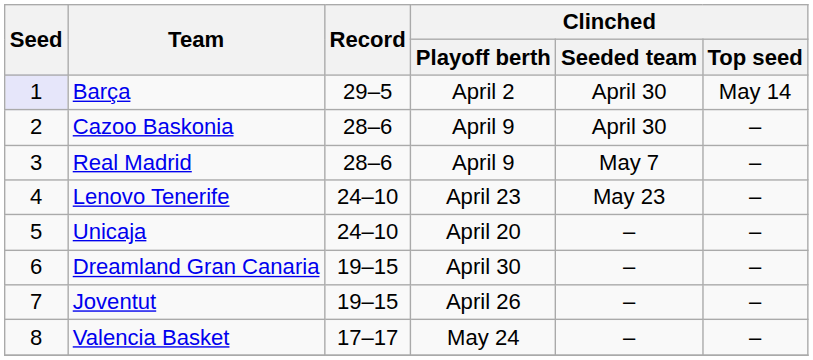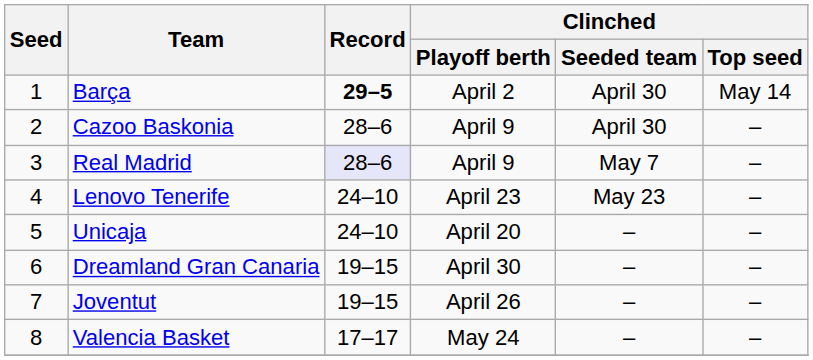Barça | Seed: lavender background -> no background
Barça | Record: normal -> bold
Real Madrid | Record: no background -> lavender background
